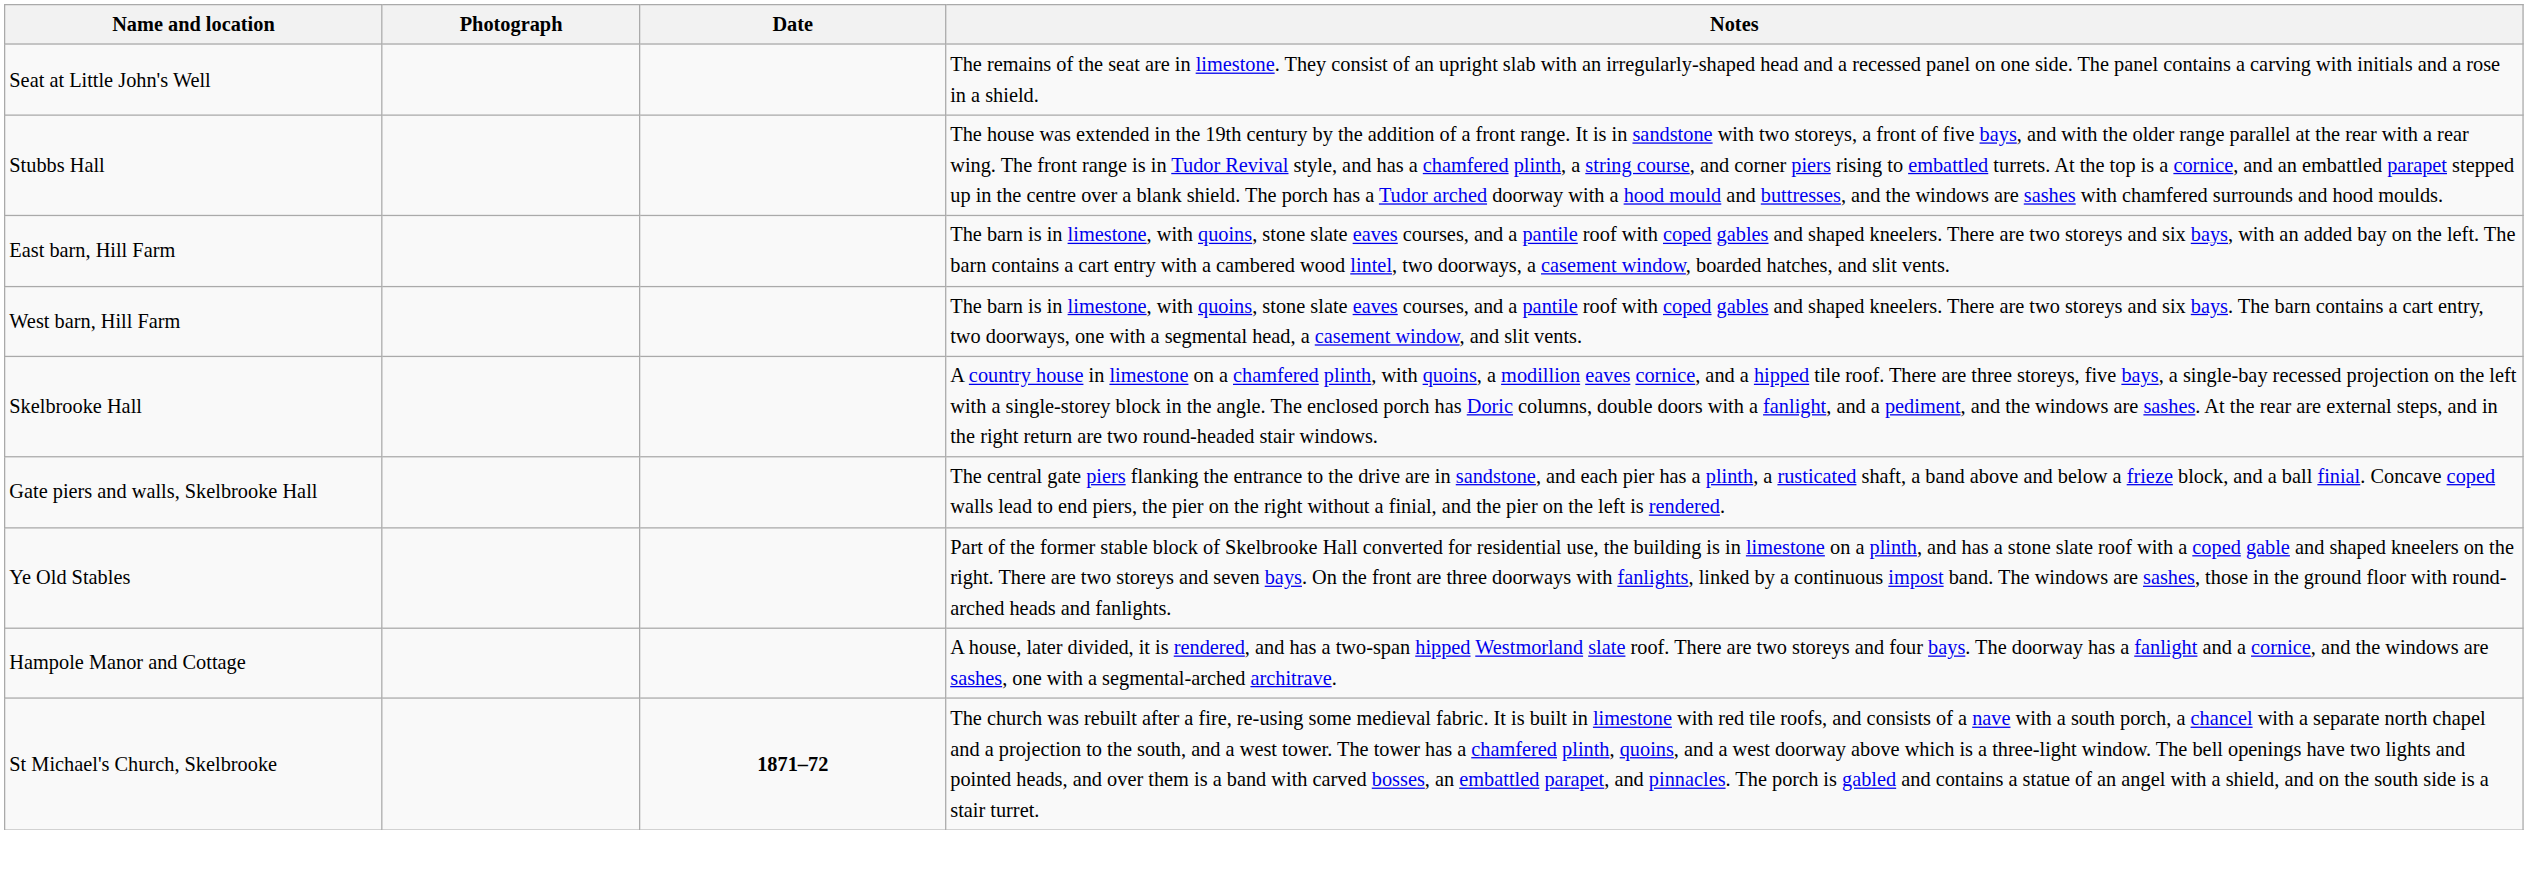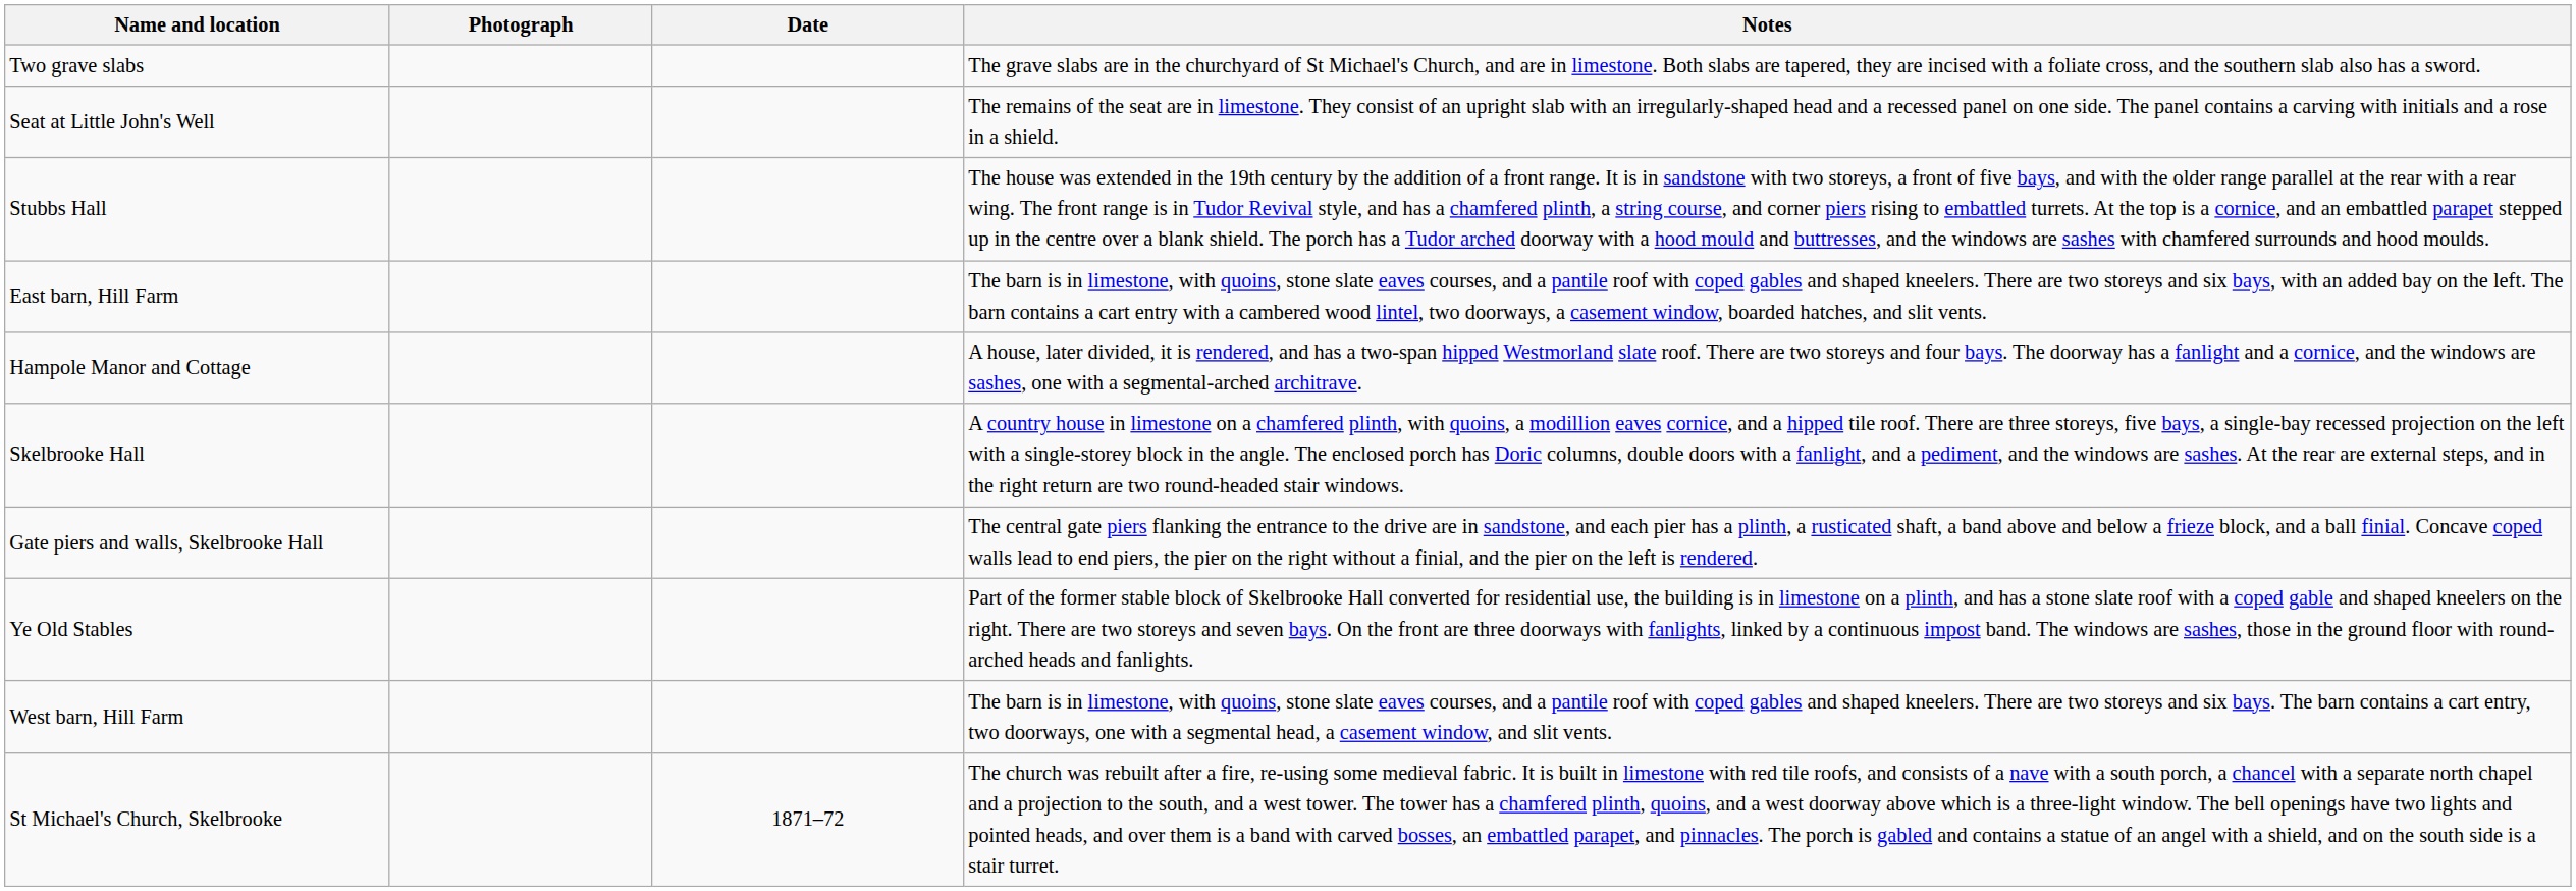+ row: Two grave slabs | The grave slabs are in the churchyard of St Michael's Church, and are in limestone. Both slabs are tapered, they are incised with a foliate cross, and the southern slab also has a sword.
rows swapped: West barn, Hill Farm <-> Hampole Manor and Cottage
St Michael's Church, Skelbrooke | Date: bold -> normal
